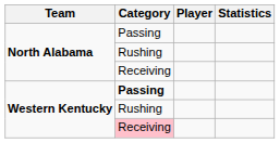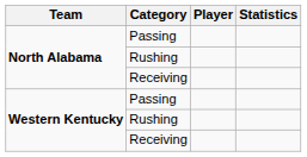Western Kentucky / Passing | Category: bold -> normal
Western Kentucky / Receiving | Category: pink background -> no background
